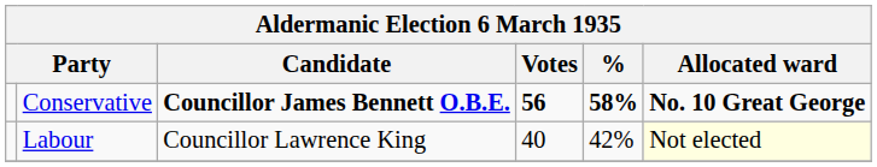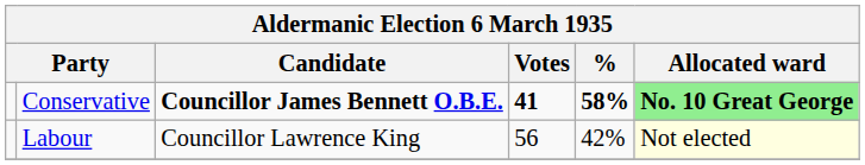Conservative | Votes: 56 -> 41
Conservative | Allocated ward: no background -> lightgreen background
Labour | Votes: 40 -> 56
